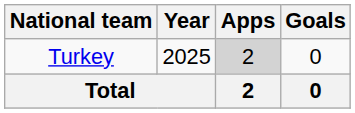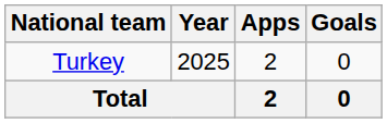Turkey | Apps: lightgrey background -> no background
